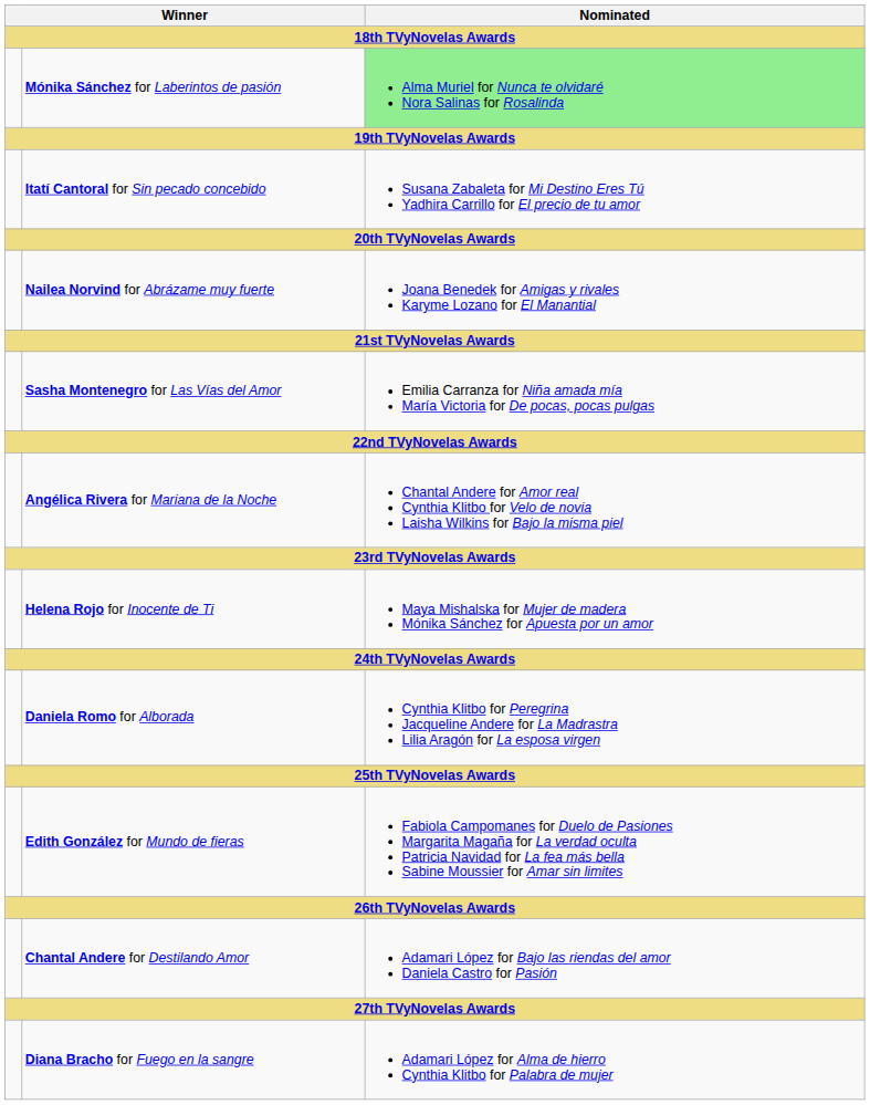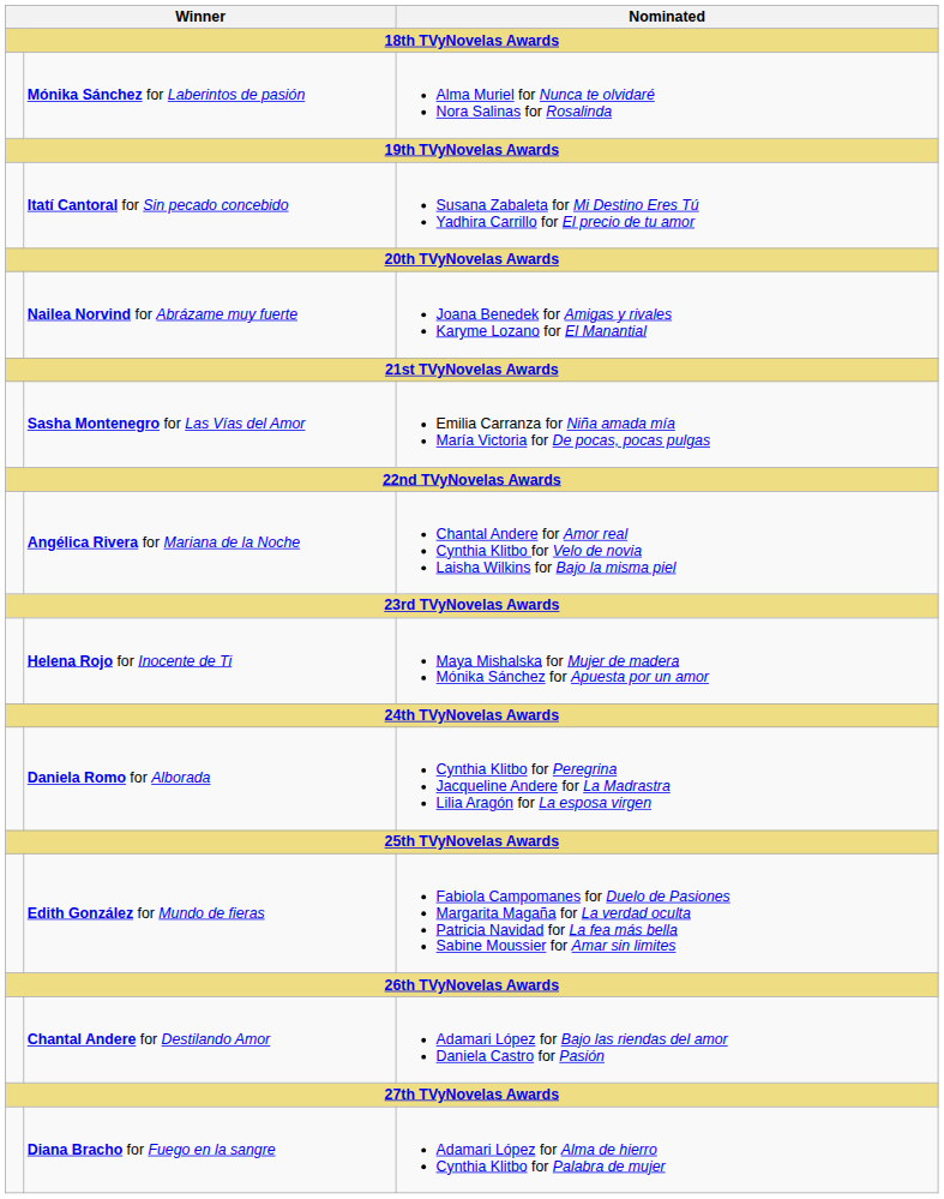Mónika Sánchez for Laberintos de pasión | Nominated: lightgreen background -> no background
